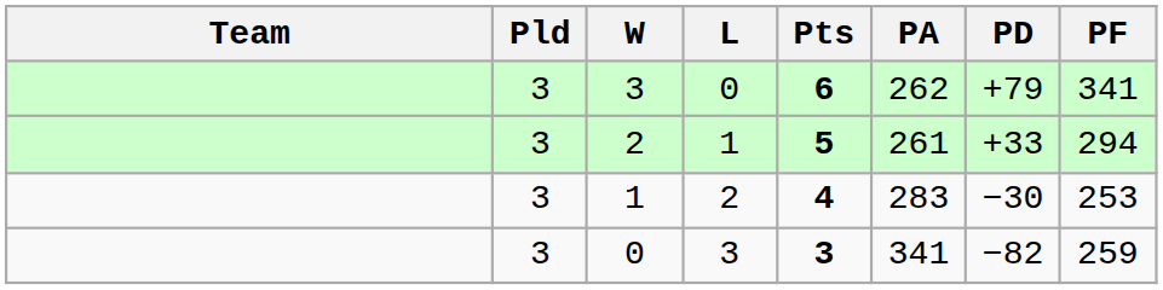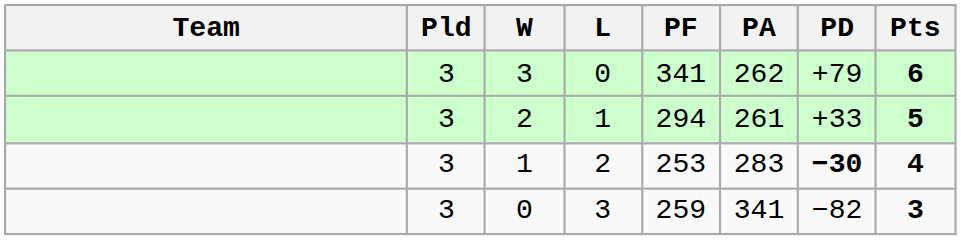columns swapped: PF <-> Pts
row 4 | PD: normal -> bold
